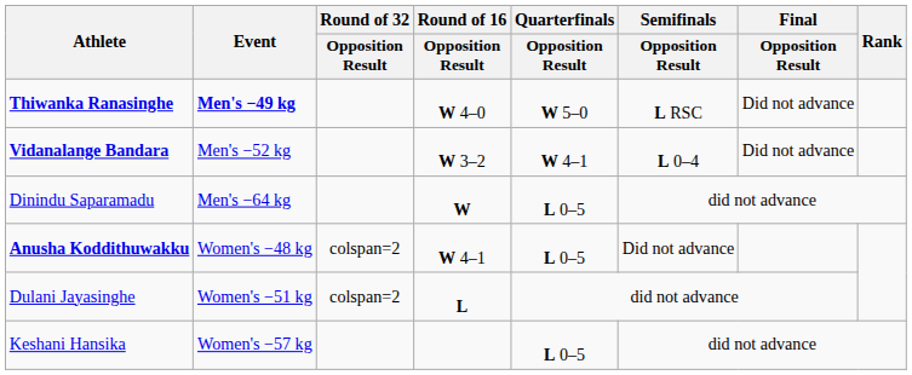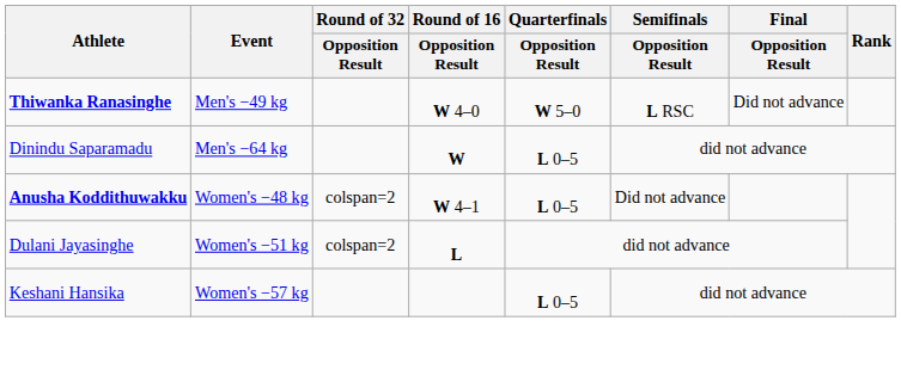Thiwanka Ranasinghe | Event: bold -> normal
- row: Vidanalange Bandara | Men's −52 kg | W 3–2 | W 4–1 | L 0–4 | Did not advance
